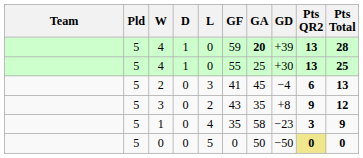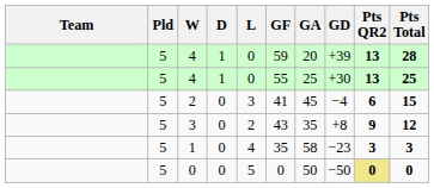row 2 | GA: bold -> normal
row 4 | Pts Total: 13 -> 15
row 6 | Pts Total: 9 -> 3
